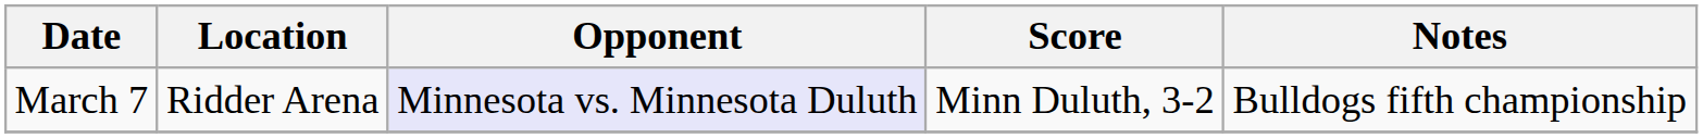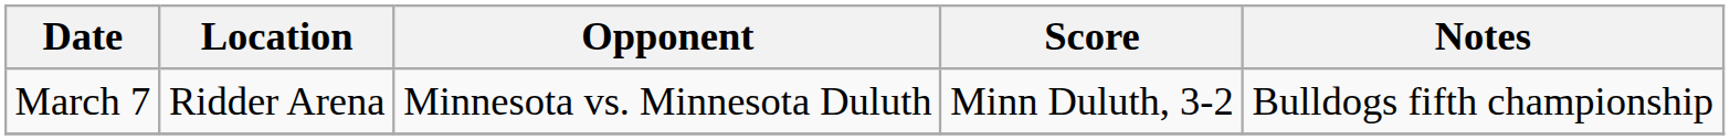March 7 | Opponent: lavender background -> no background
